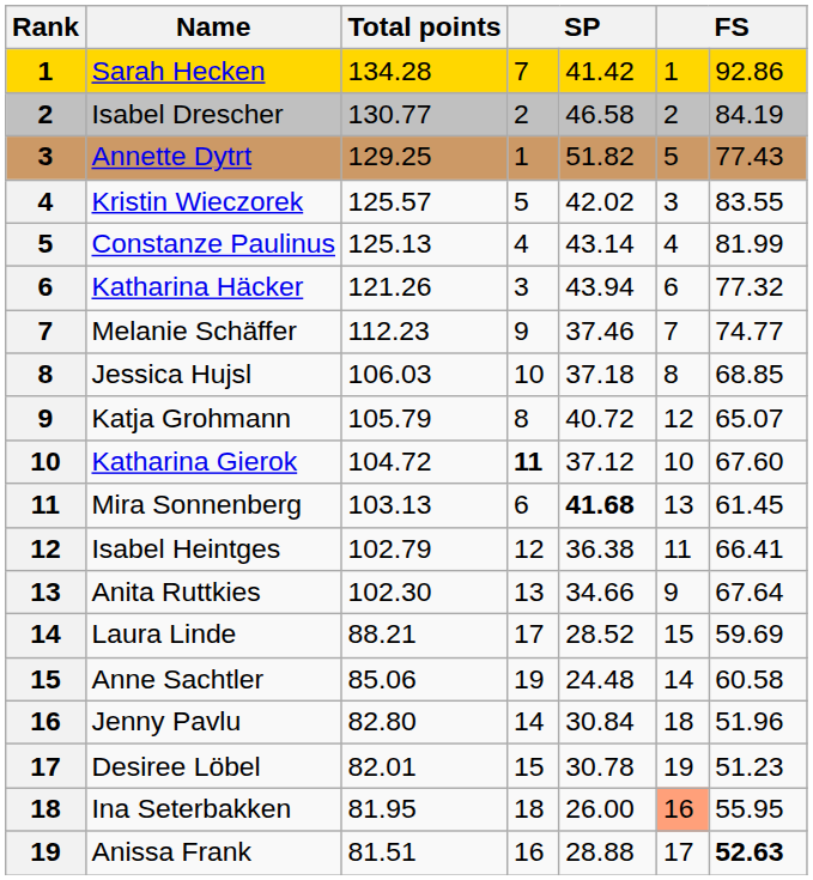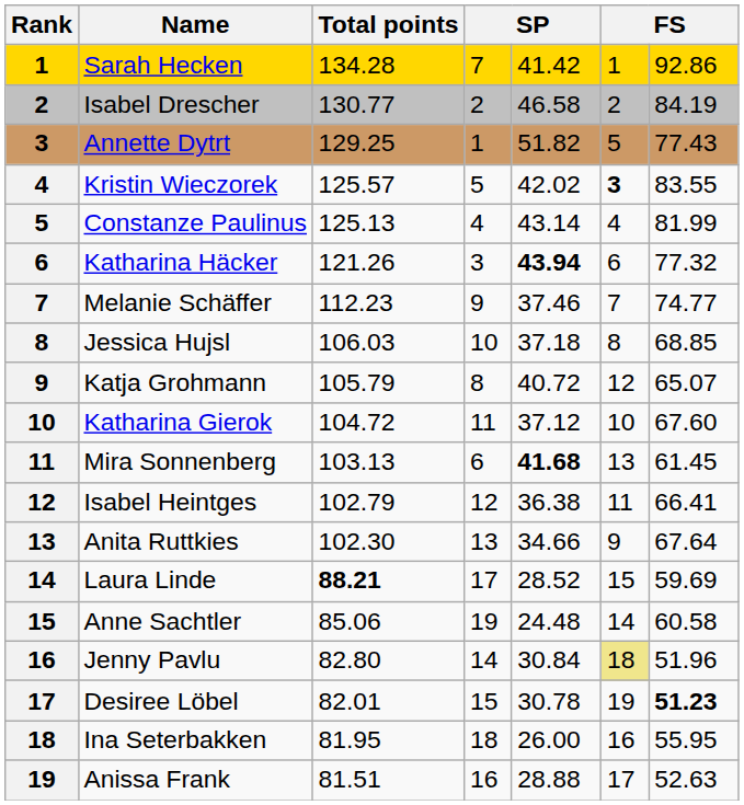Kristin Wieczorek | column 6: normal -> bold
Katharina Häcker | column 5: normal -> bold
Katharina Gierok | column 4: bold -> normal
Laura Linde | Total points: normal -> bold
Jenny Pavlu | column 6: no background -> khaki background
Desiree Löbel | column 7: normal -> bold
Ina Seterbakken | column 6: lightsalmon background -> no background
Anissa Frank | column 7: bold -> normal
